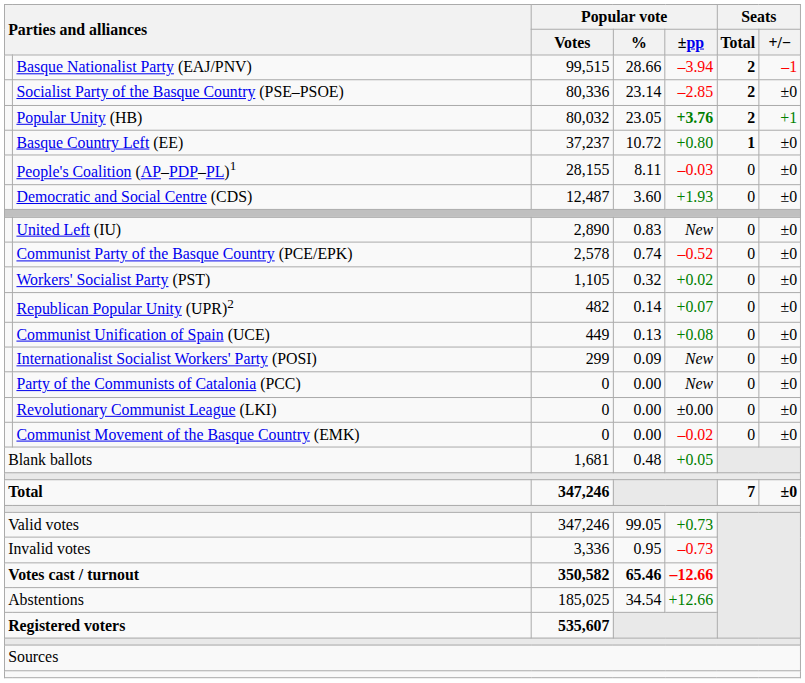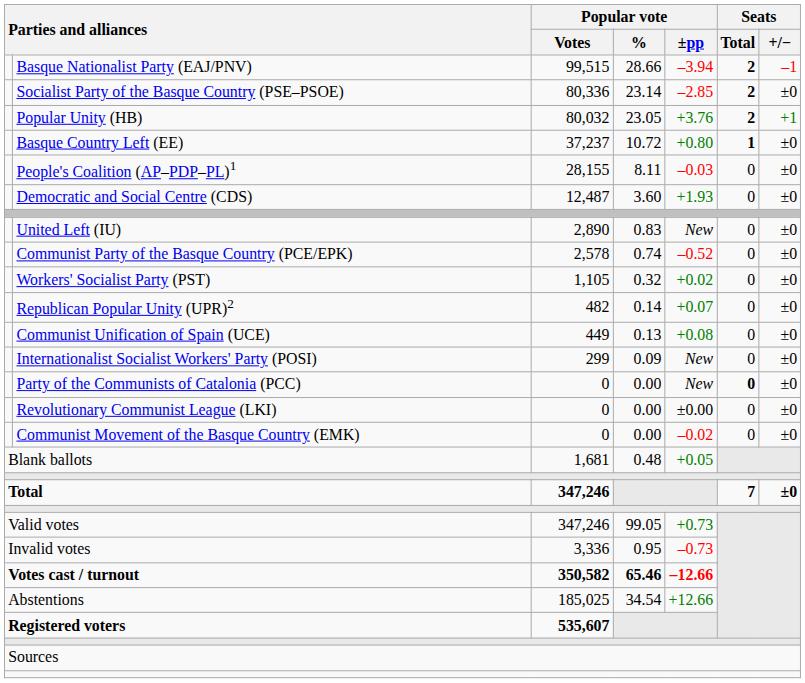Popular Unity (HB) | Popular vote / ±pp: bold -> normal
Party of the Communists of Catalonia (PCC) | Seats / Total: normal -> bold
